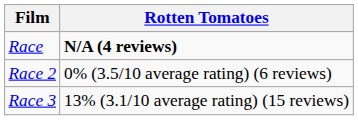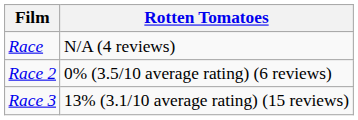Race | Rotten Tomatoes: bold -> normal
